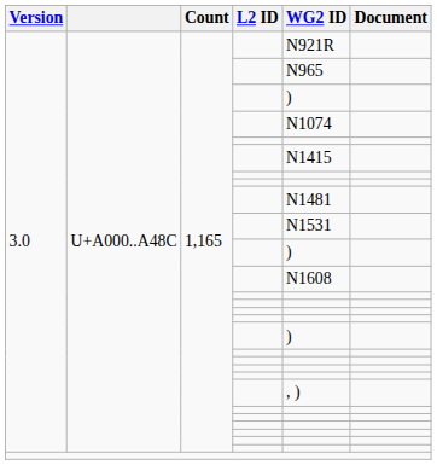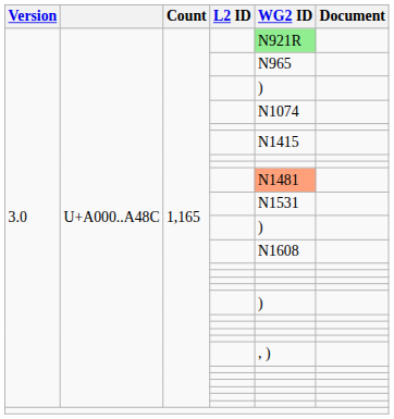row 2 | WG2 ID: no background -> lightgreen background
row 10 | WG2 ID: no background -> lightsalmon background
